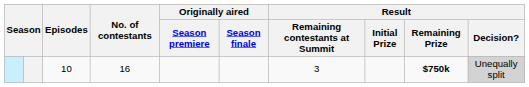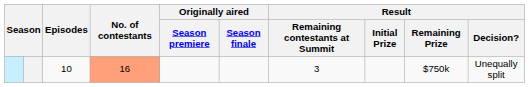row 3 | No. of contestants: no background -> lightsalmon background
row 3 | Result / Remaining Prize: bold -> normal
row 3 | Result / Decision?: lightgrey background -> no background
